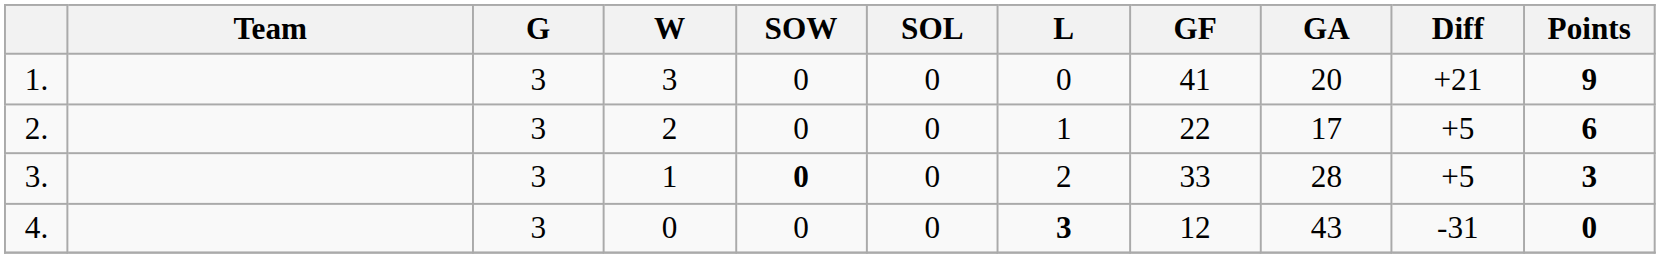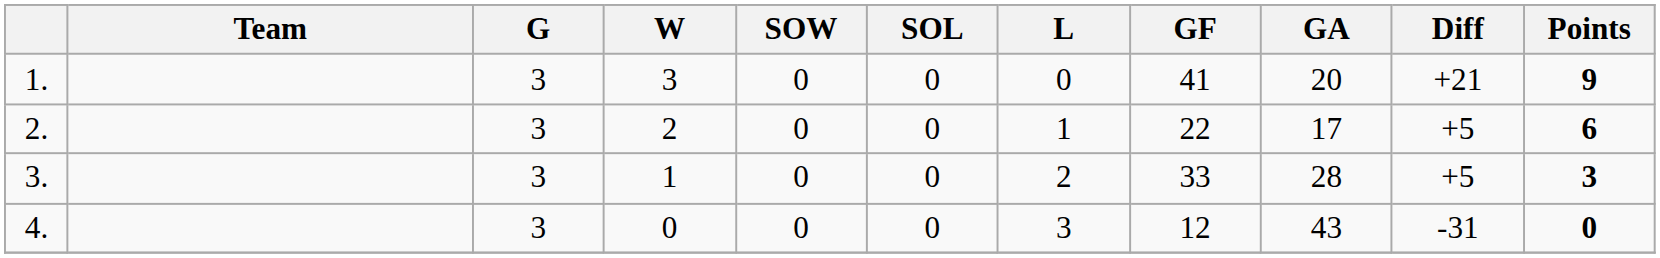3. | SOW: bold -> normal
4. | L: bold -> normal
